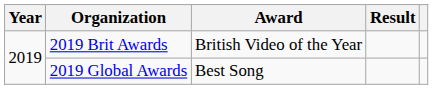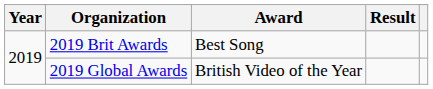2019 Brit Awards | Award: British Video of the Year -> Best Song
2019 Global Awards | Award: Best Song -> British Video of the Year
